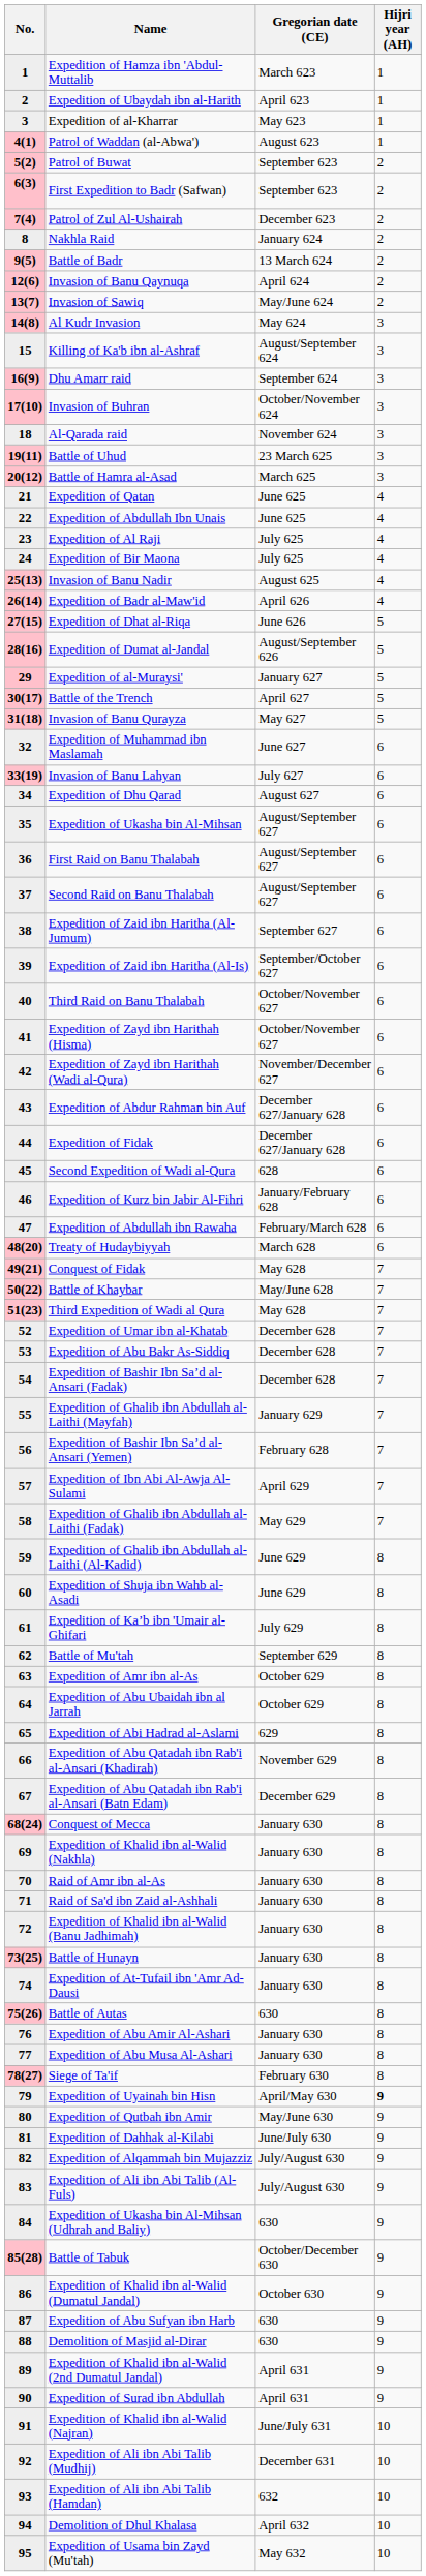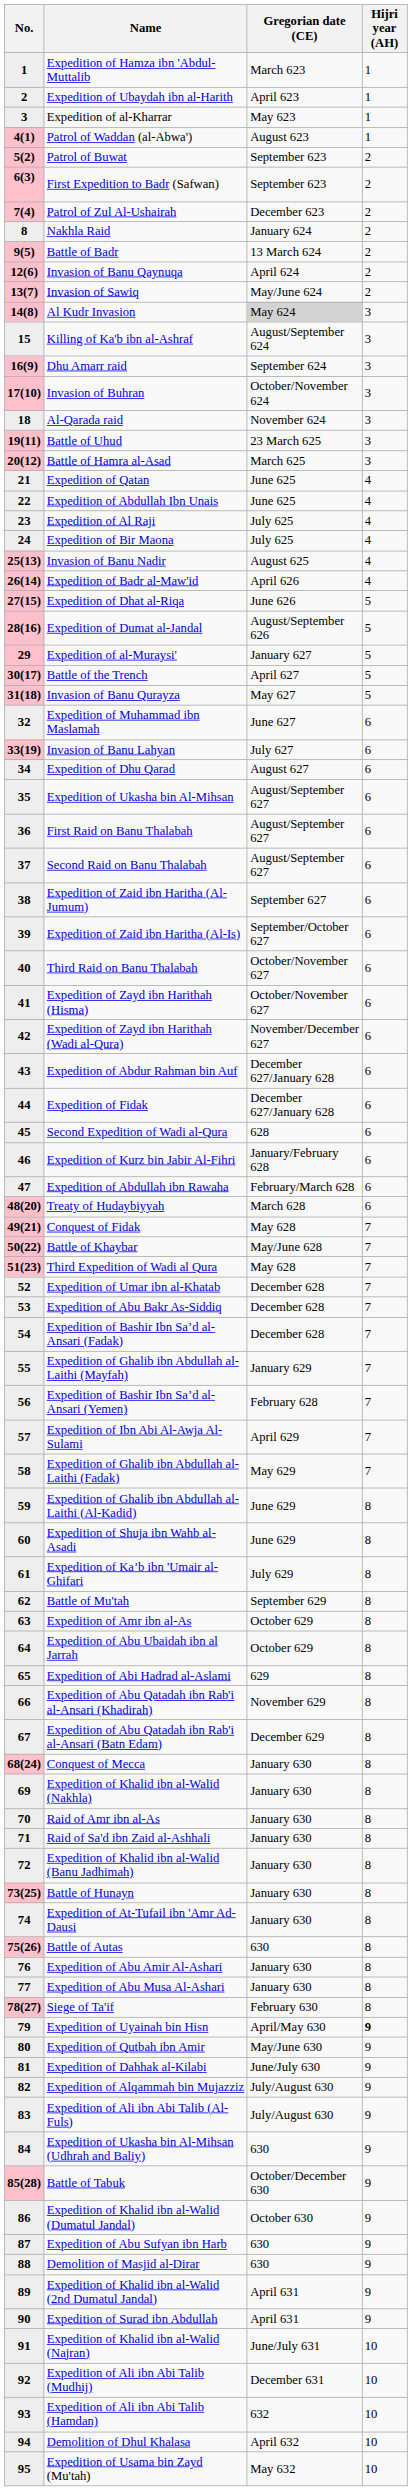Al Kudr Invasion | Gregorian date (CE): no background -> lightgrey background
